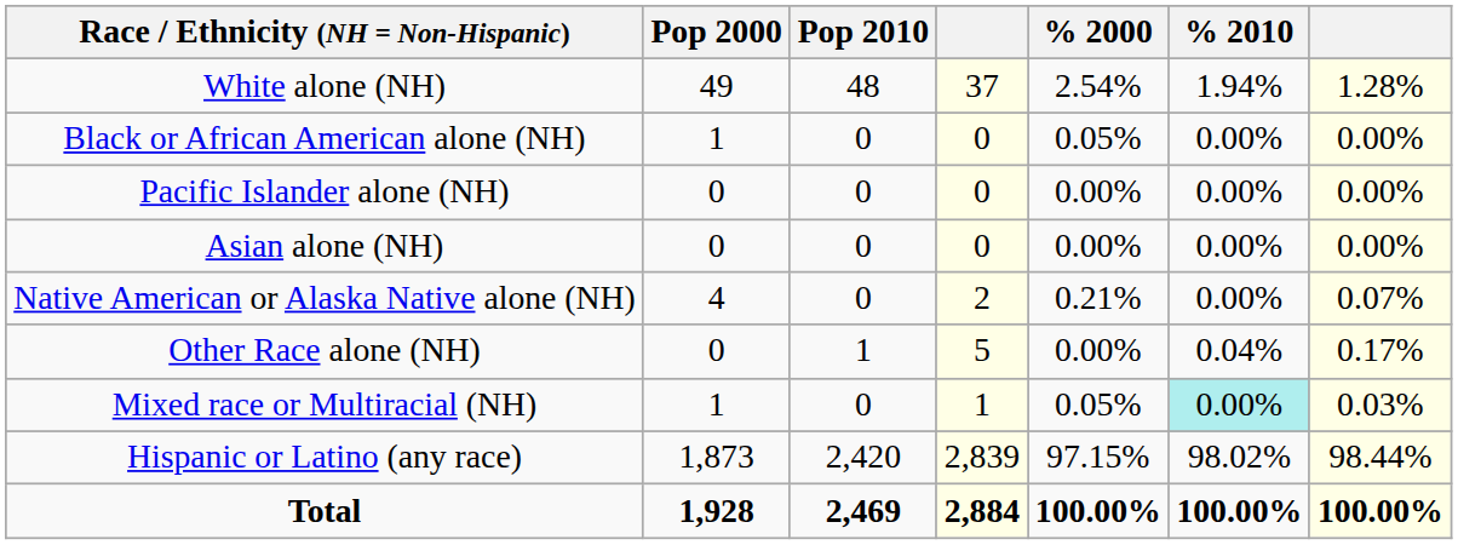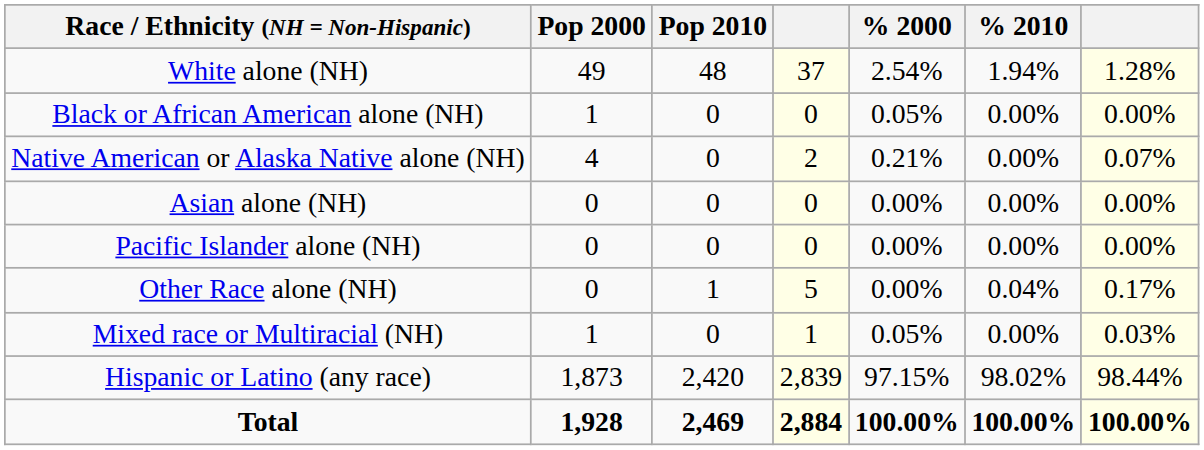rows swapped: Native American or Alaska Native alone (NH) <-> Pacific Islander alone (NH)
Mixed race or Multiracial (NH) | % 2010: paleturquoise background -> no background
